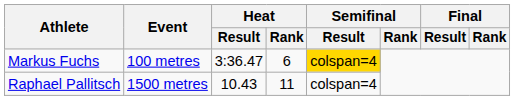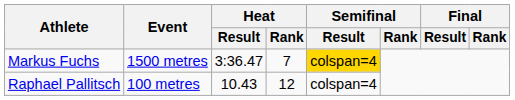Markus Fuchs | Event: 100 metres -> 1500 metres
Markus Fuchs | Heat / Rank: 6 -> 7
Raphael Pallitsch | Event: 1500 metres -> 100 metres
Raphael Pallitsch | Heat / Rank: 11 -> 12
